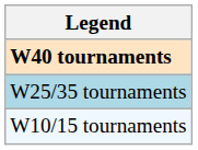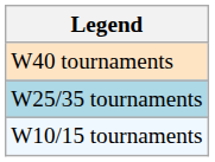row 2 | column 1: bold -> normal
